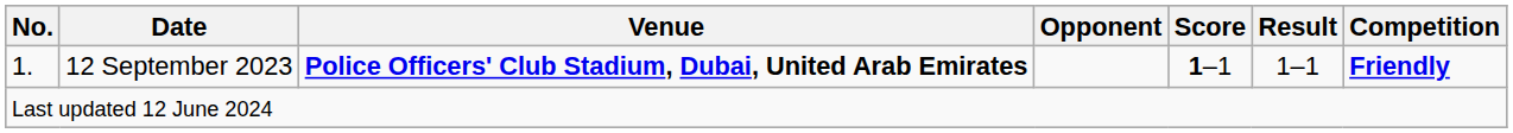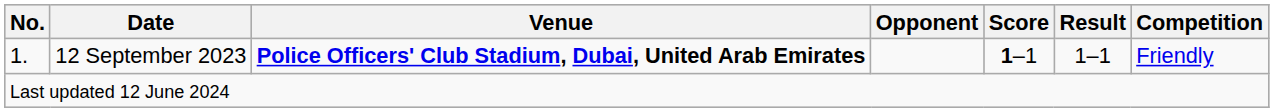1. | Competition: bold -> normal
